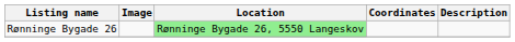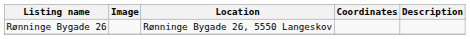Rønninge Bygade 26 | Location: lightgreen background -> no background
